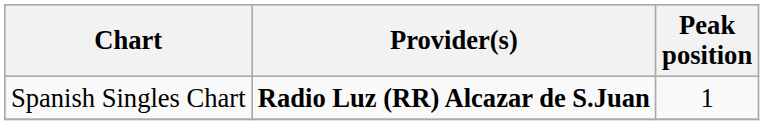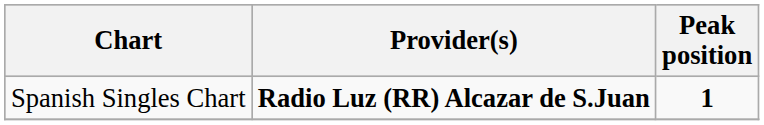Spanish Singles Chart | Peak position: normal -> bold
